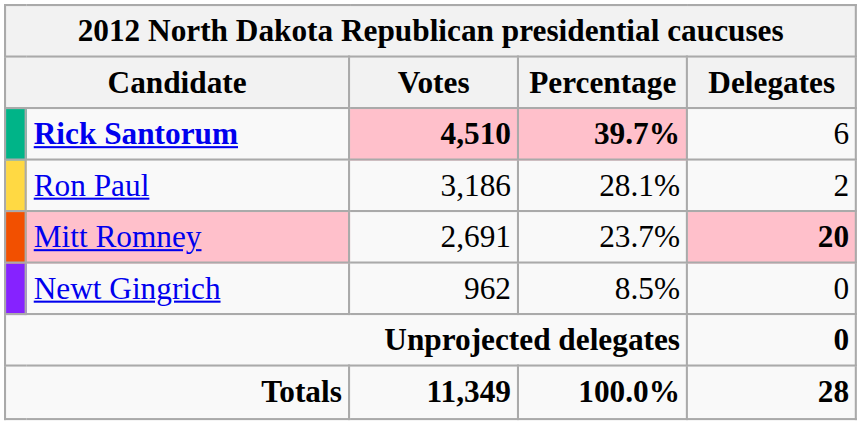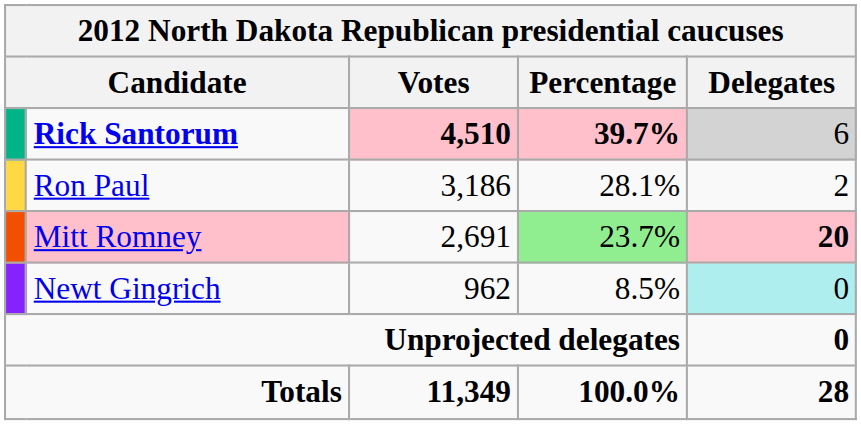Rick Santorum | Delegates: no background -> lightgrey background
Mitt Romney | Percentage: no background -> lightgreen background
Newt Gingrich | Delegates: no background -> paleturquoise background
